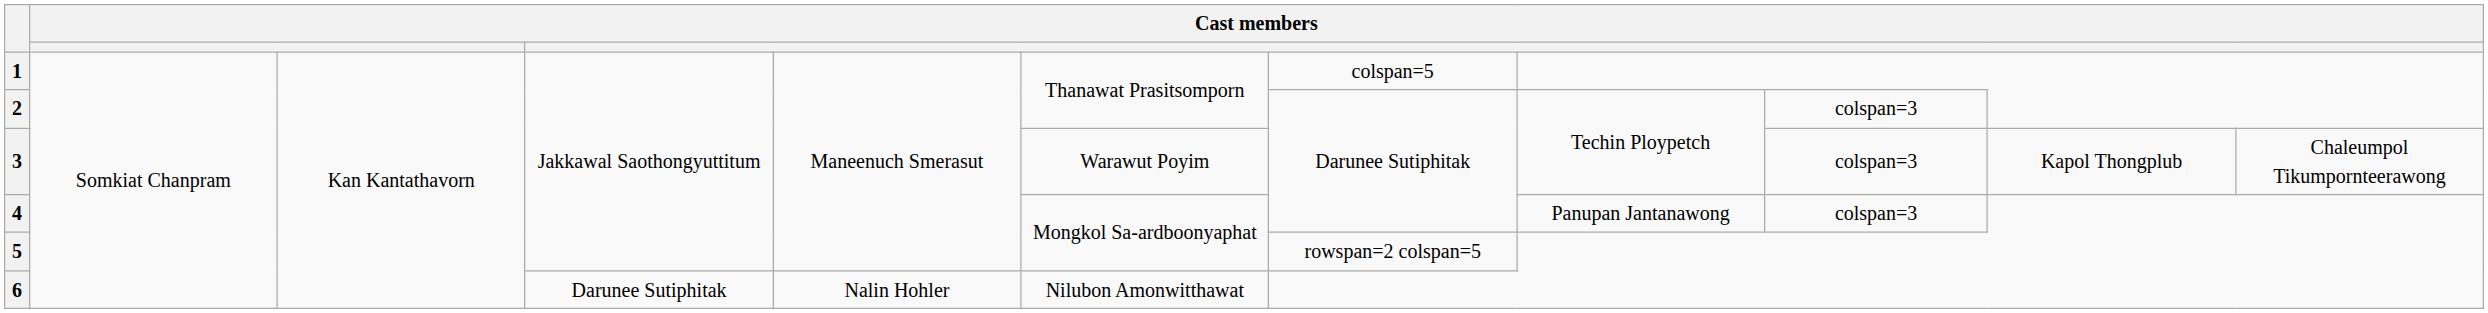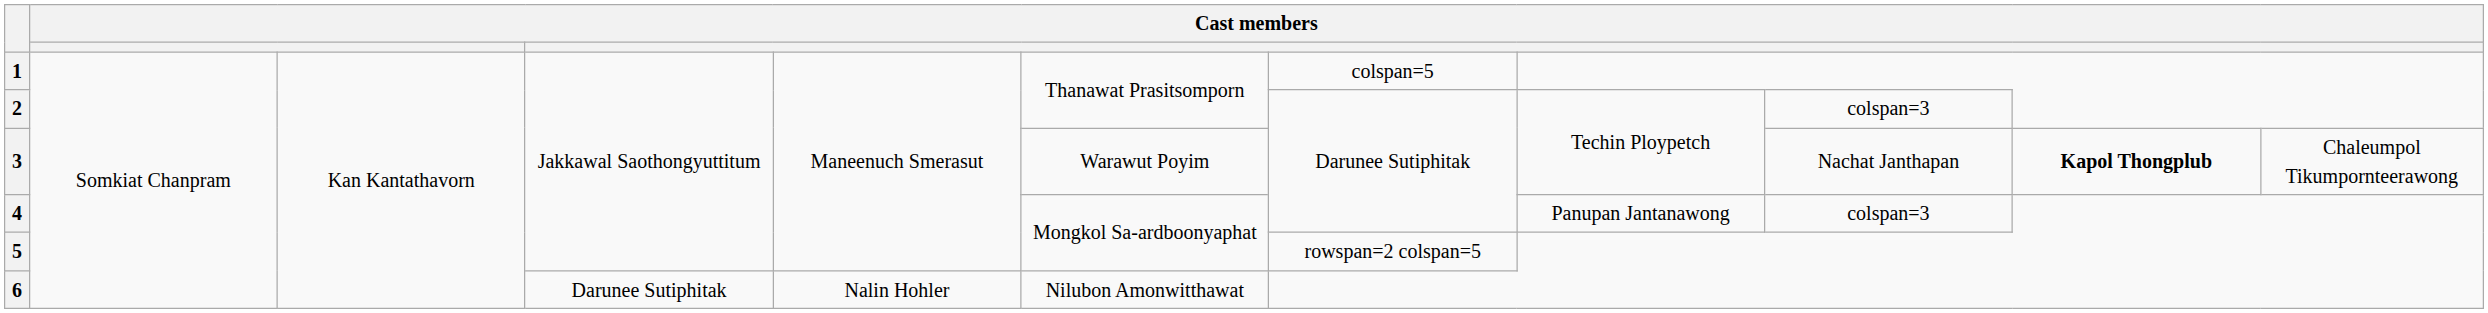3 | column 9: colspan=3 -> Nachat Janthapan
3 | column 10: normal -> bold
